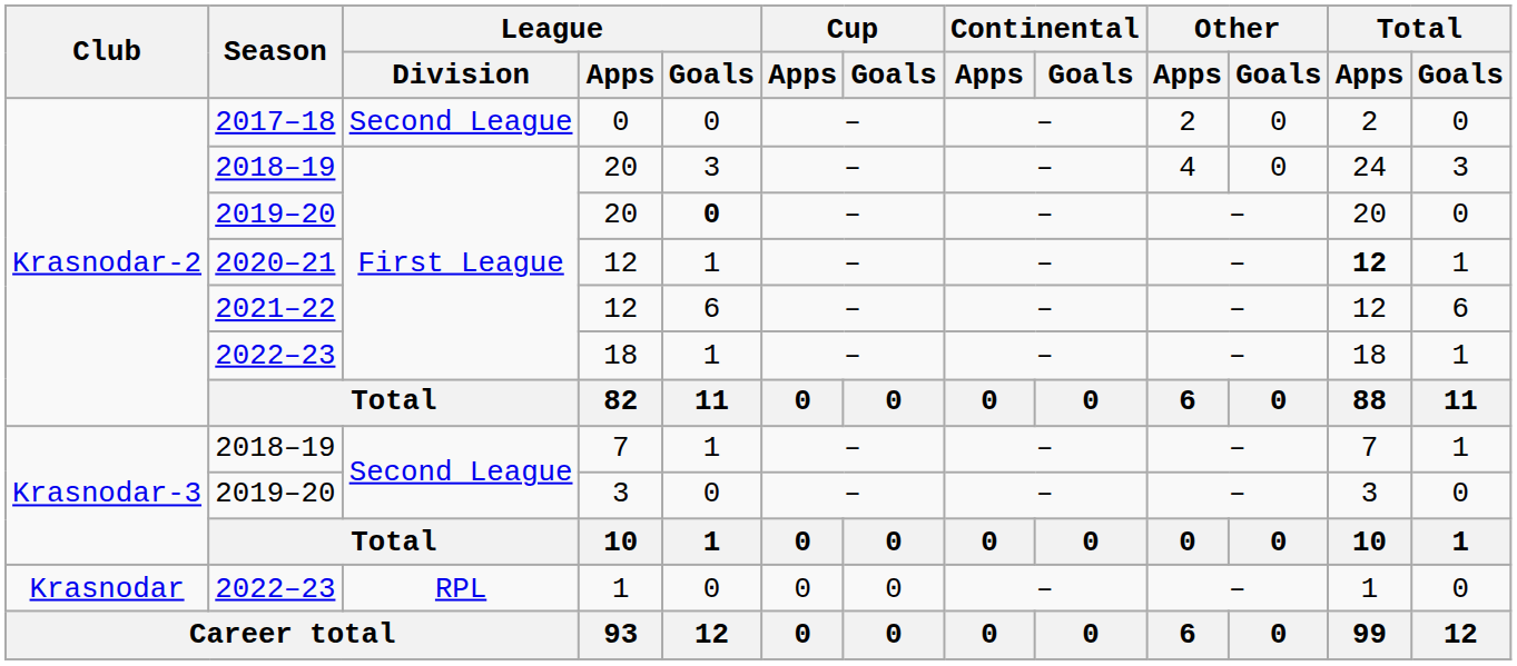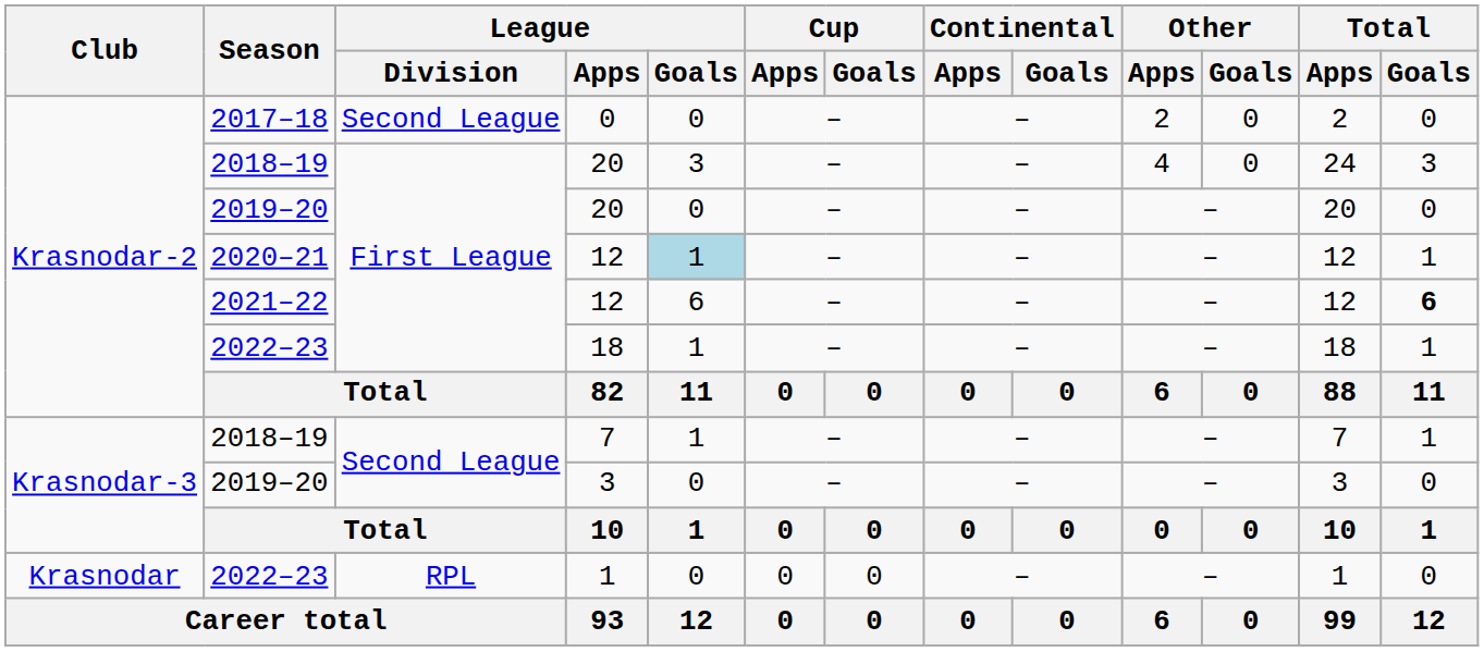2019–20 / 20 | League / Goals: bold -> normal
2020–21 / 12 | League / Goals: no background -> lightblue background
2020–21 / 12 | Total / Apps: bold -> normal
2021–22 / 12 | Total / Goals: normal -> bold
